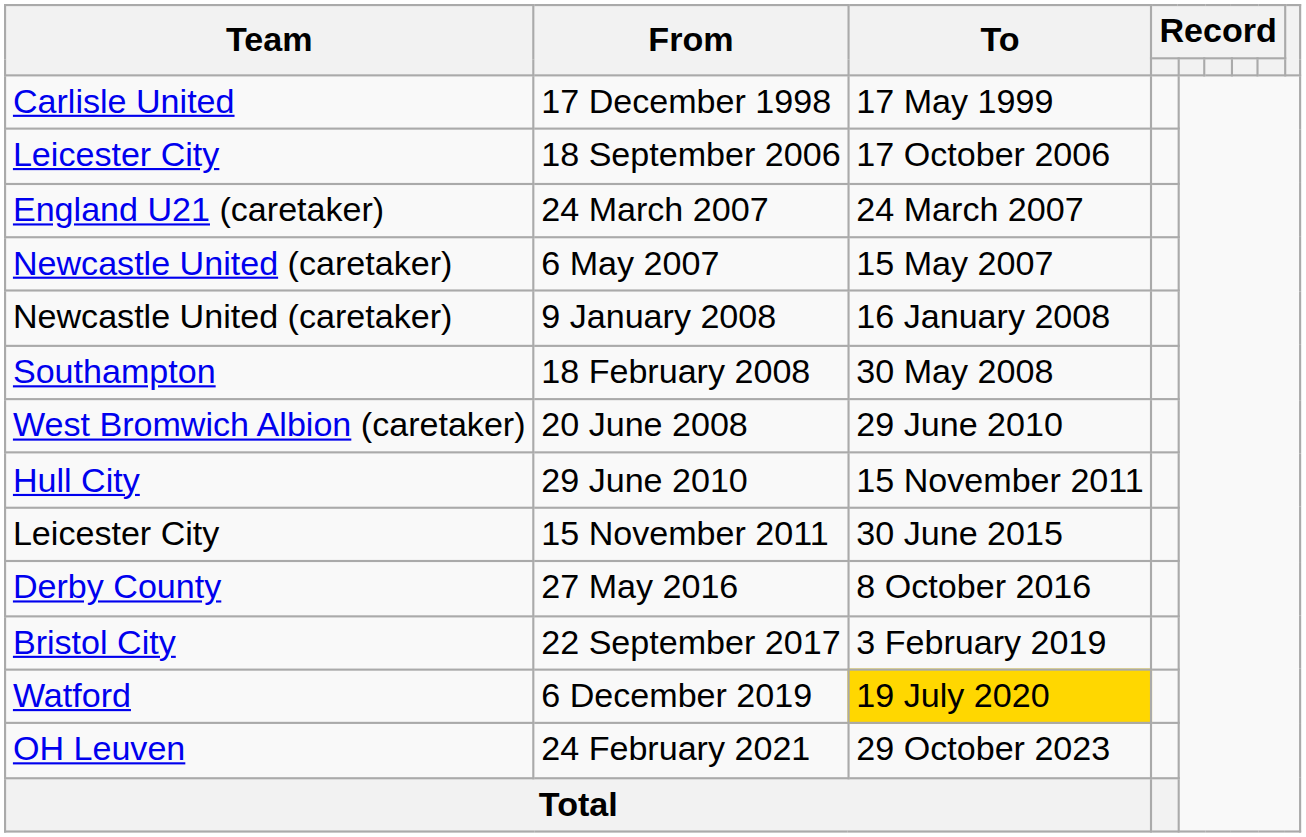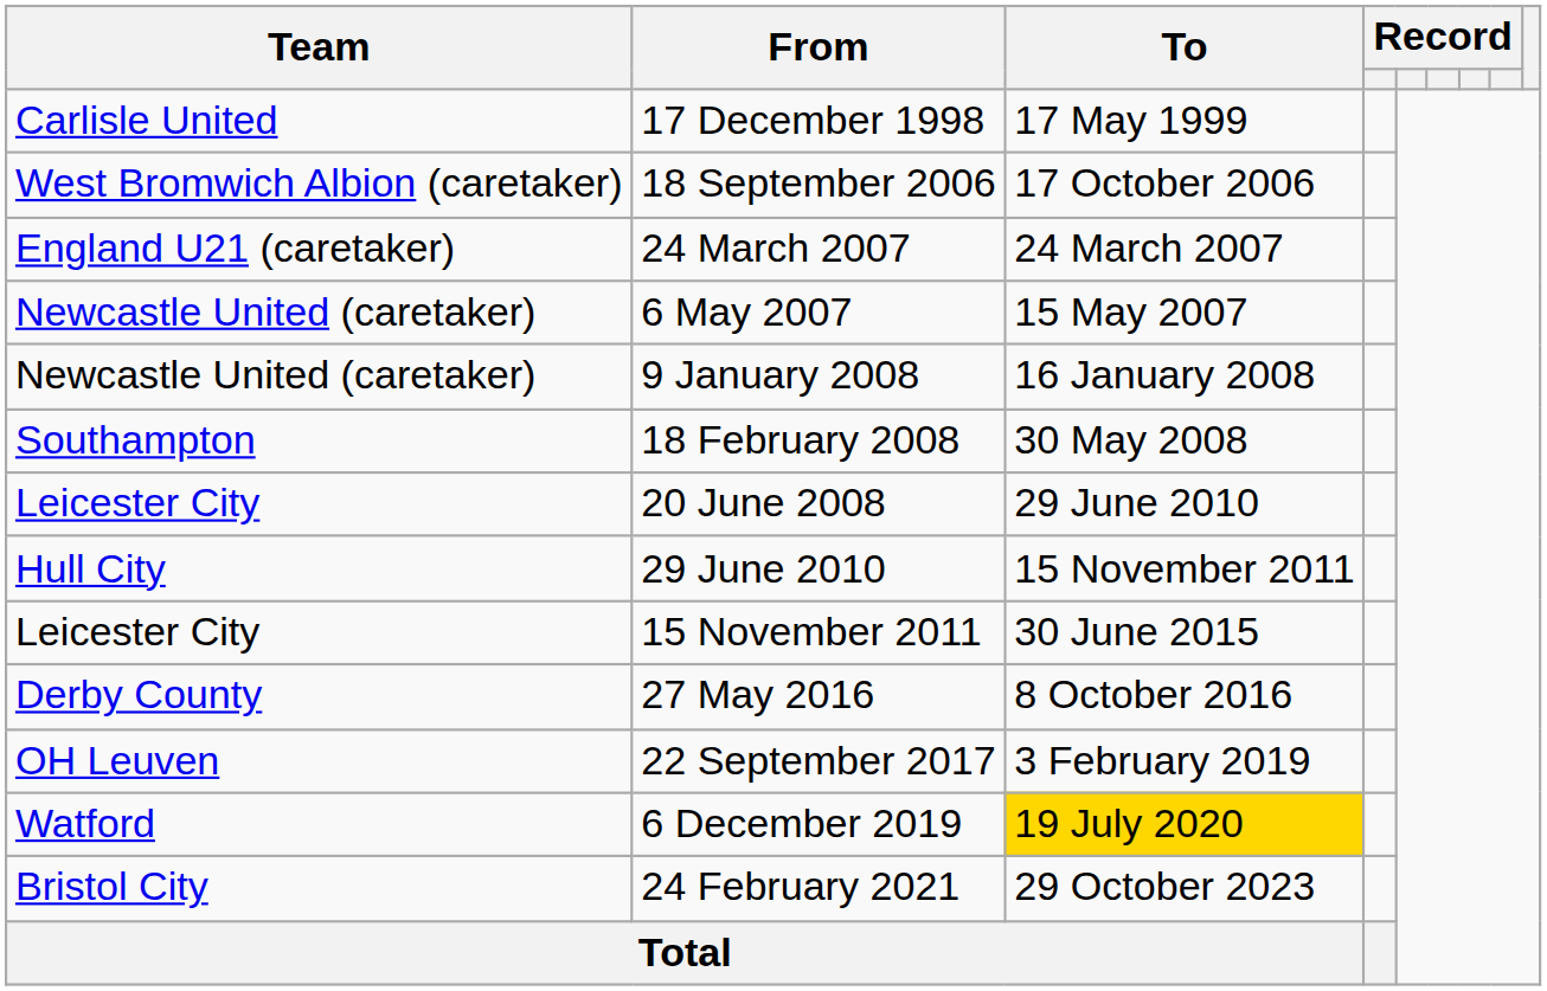18 September 2006 | Team: Leicester City -> West Bromwich Albion (caretaker)
20 June 2008 | Team: West Bromwich Albion (caretaker) -> Leicester City
22 September 2017 | Team: Bristol City -> OH Leuven
24 February 2021 | Team: OH Leuven -> Bristol City
